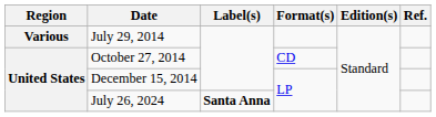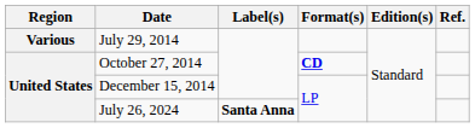October 27, 2014 | Format(s): normal -> bold
